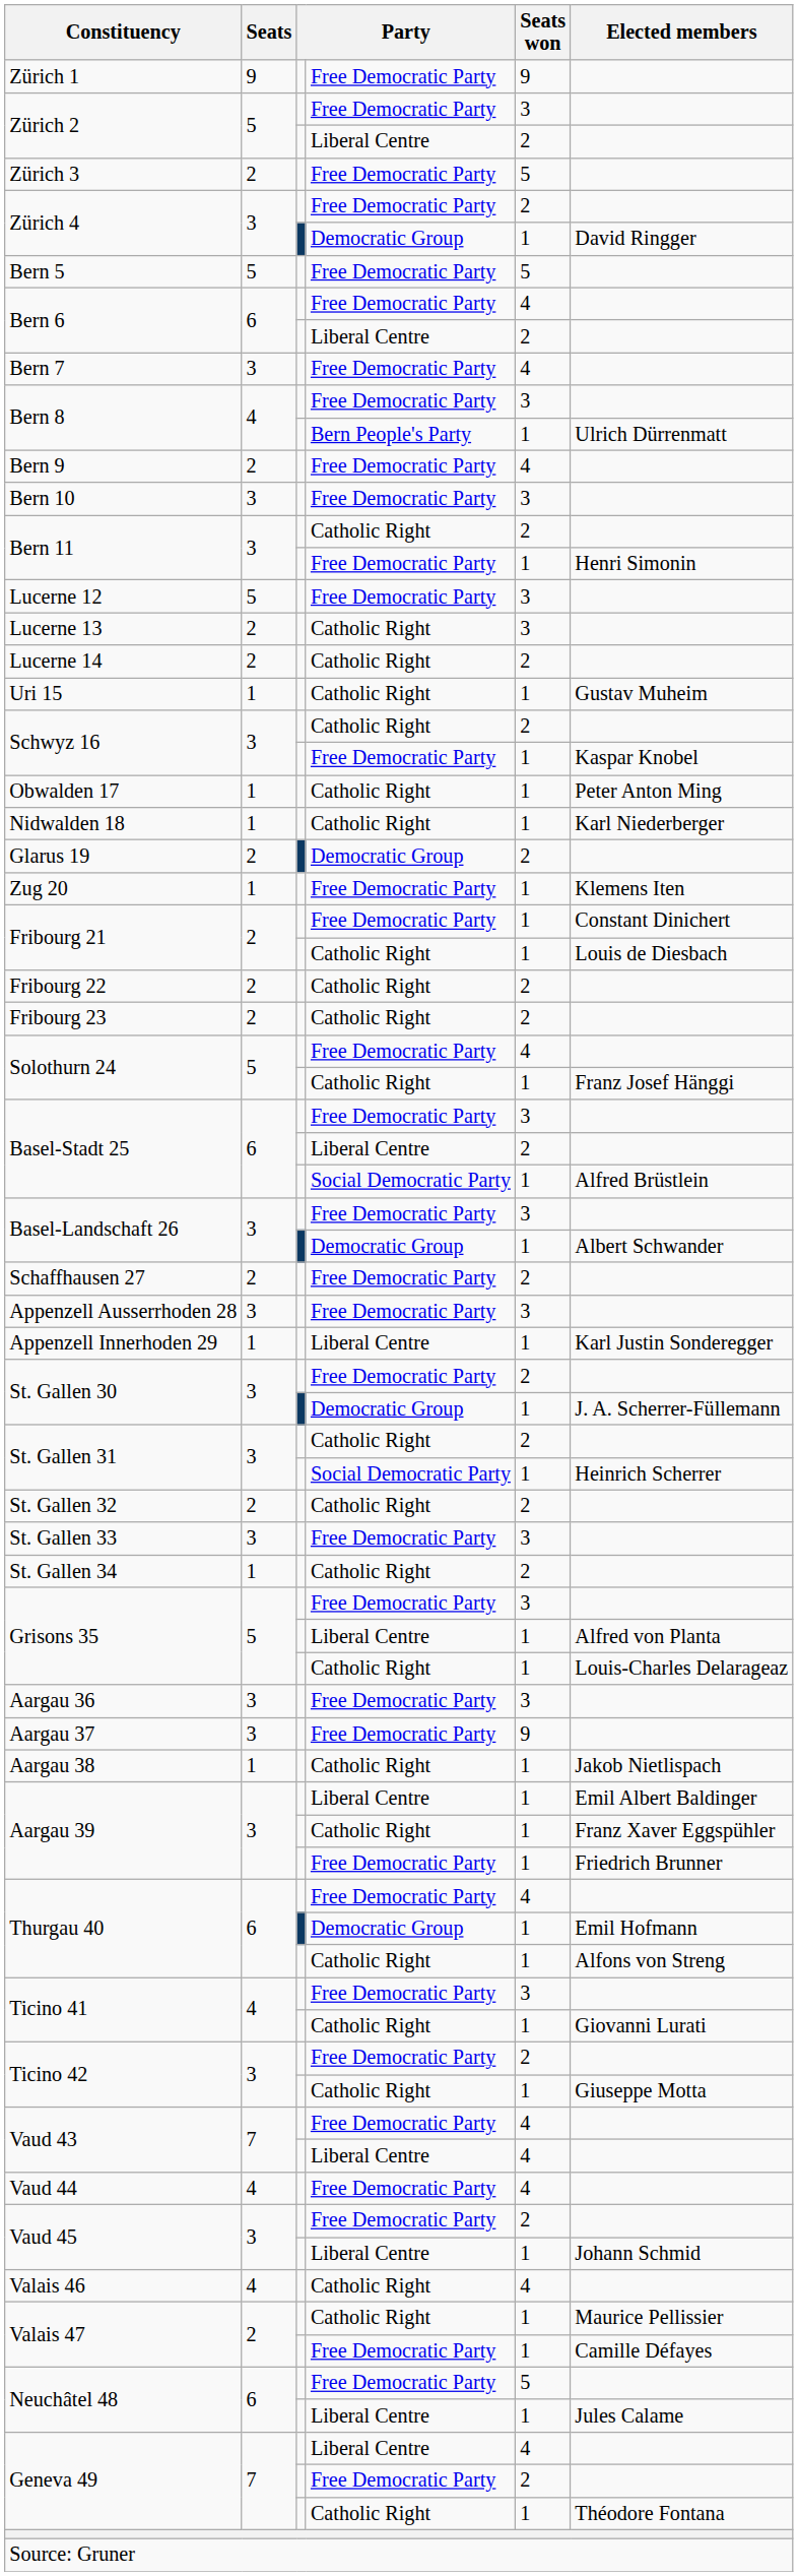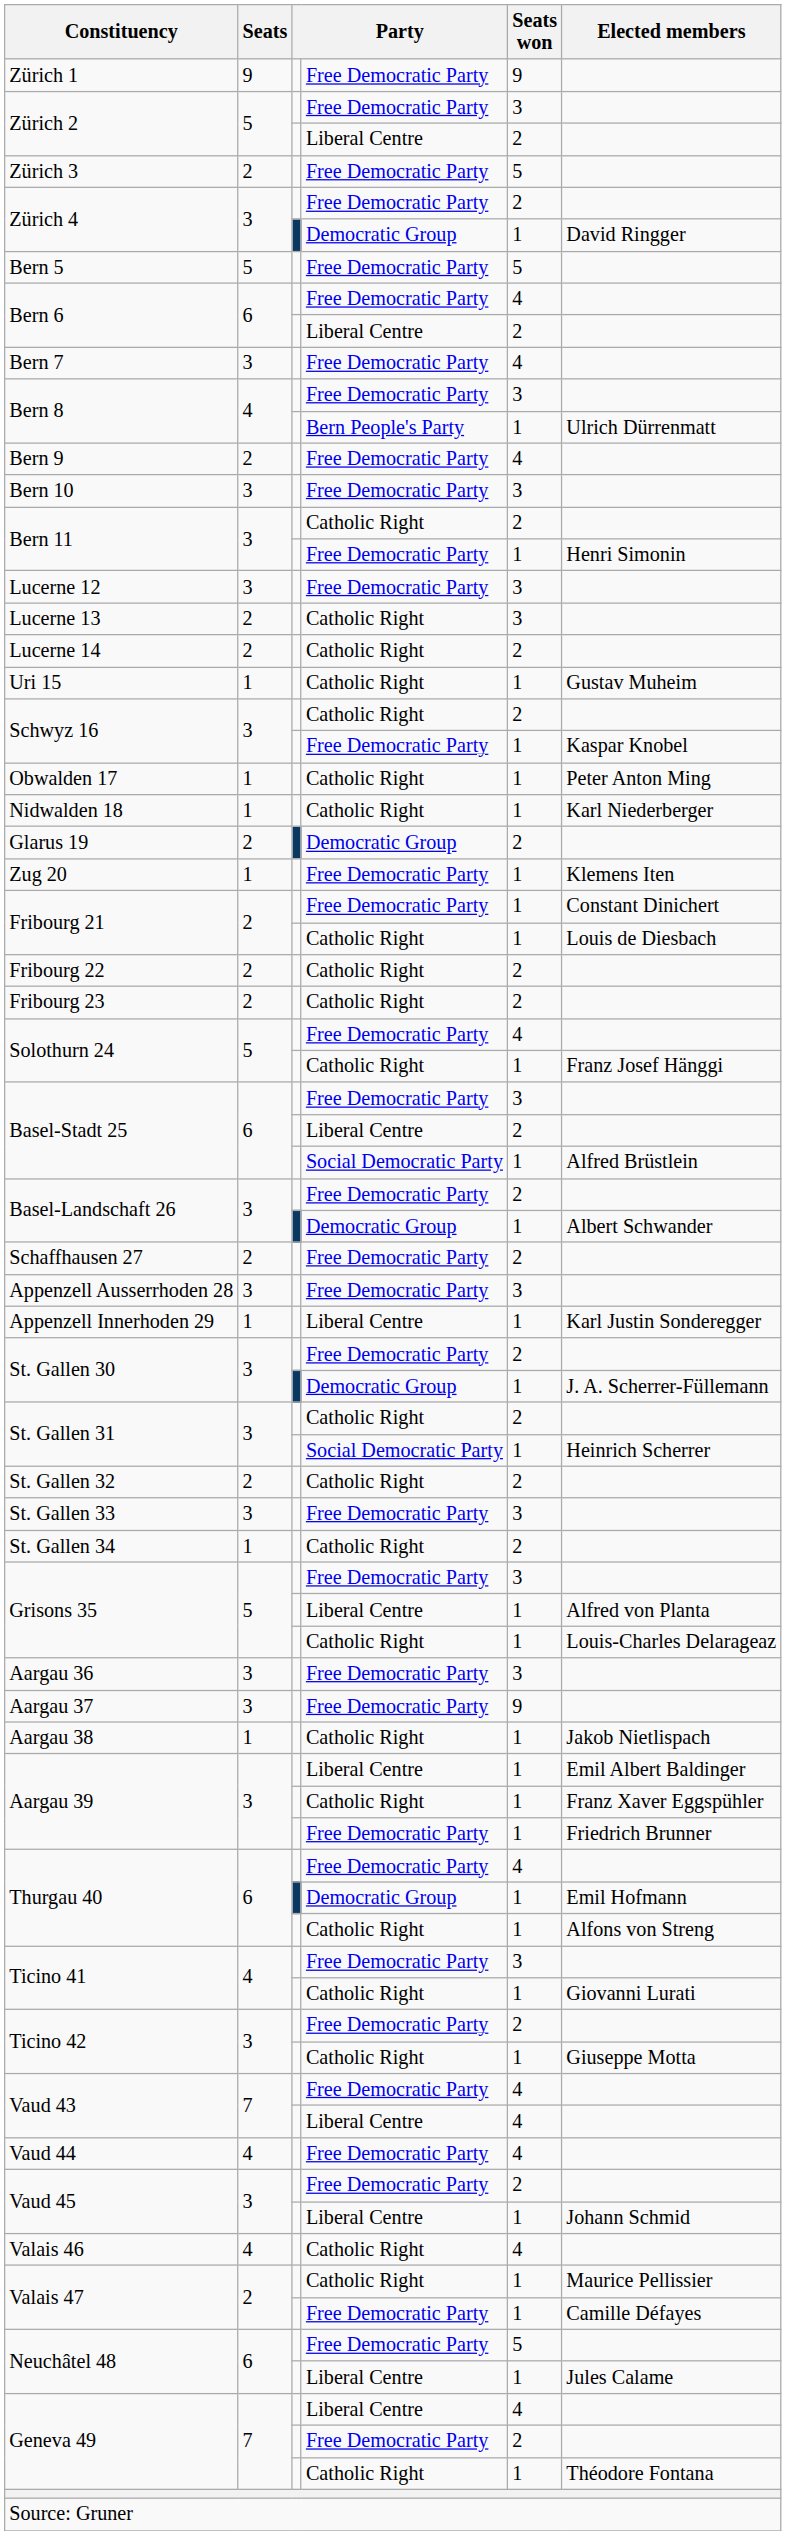Lucerne 12 | Seats: 5 -> 3
Basel-Landschaft 26 / Free Democratic Party | Seats won: 3 -> 2
